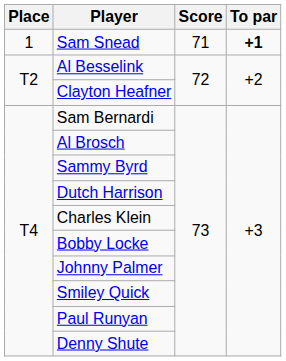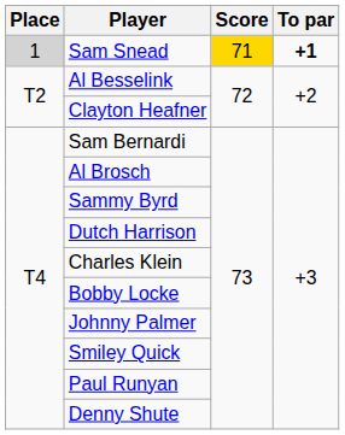Sam Snead | Place: no background -> lightgrey background
Sam Snead | Score: no background -> gold background
